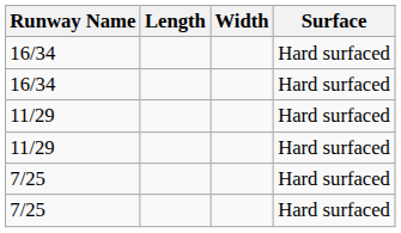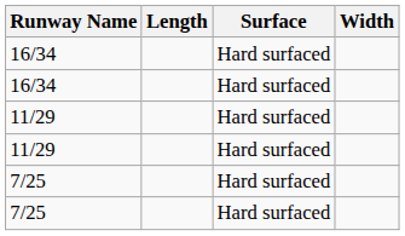columns swapped: Width <-> Surface
